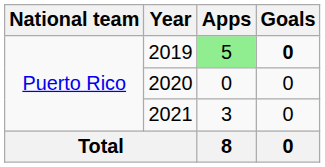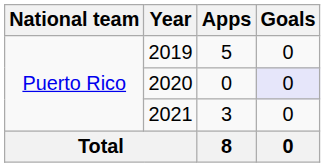2019 | Apps: lightgreen background -> no background
2019 | Goals: bold -> normal
2020 | Goals: no background -> lavender background
